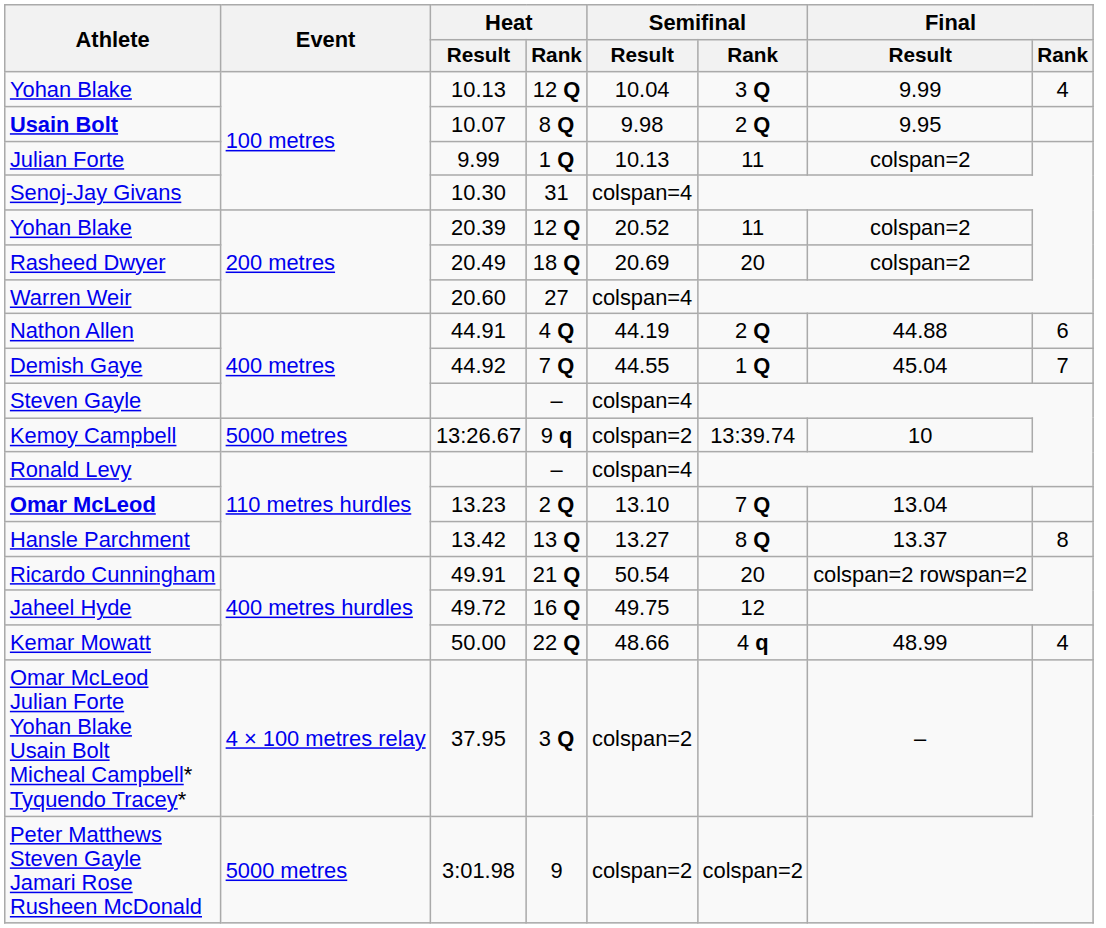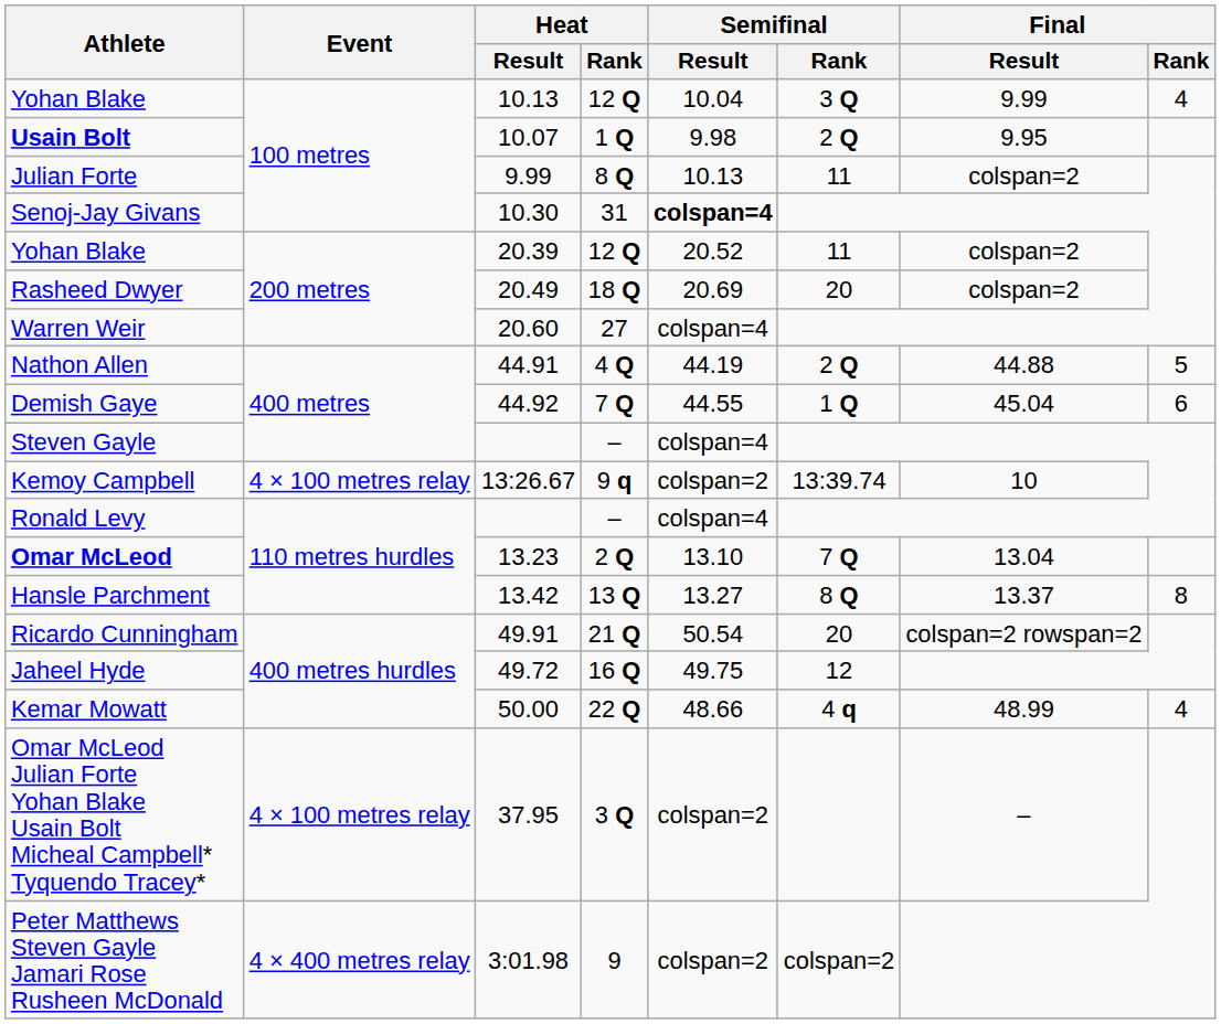Usain Bolt | Heat / Rank: 8 Q -> 1 Q
Julian Forte | Heat / Rank: 1 Q -> 8 Q
Senoj-Jay Givans | Semifinal / Result: normal -> bold
Nathon Allen | Final / Rank: 6 -> 5
Demish Gaye | Final / Rank: 7 -> 6
Kemoy Campbell | Event: 5000 metres -> 4 × 100 metres relay
Peter Matthews Steven Gayle Jamari Rose Rusheen McDonald | Event: 5000 metres -> 4 × 400 metres relay
